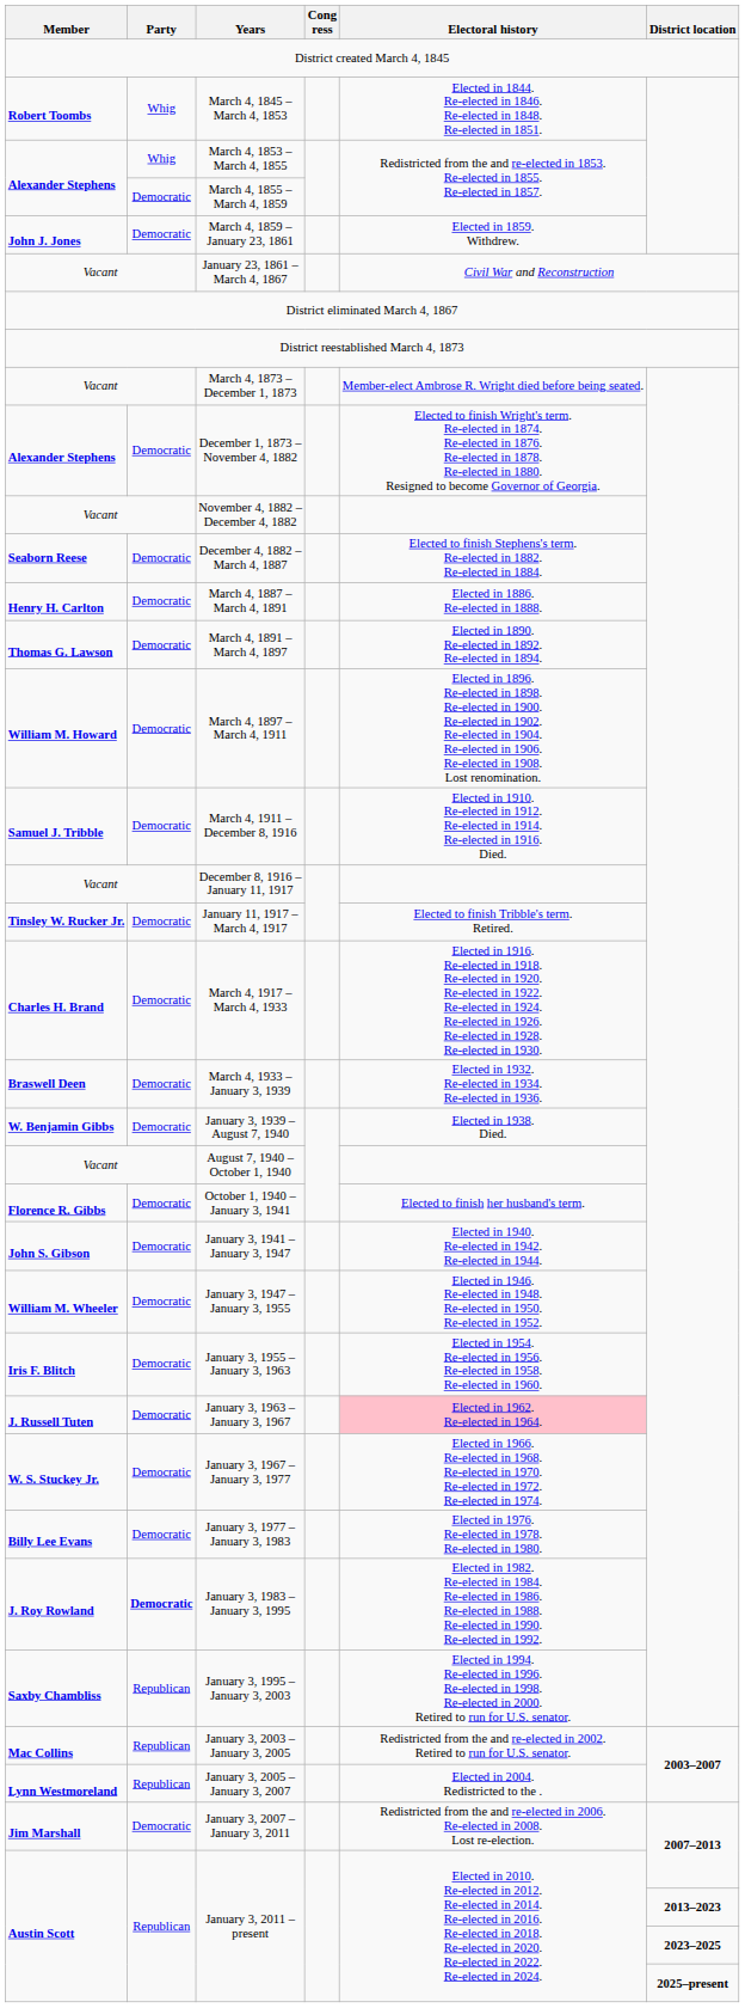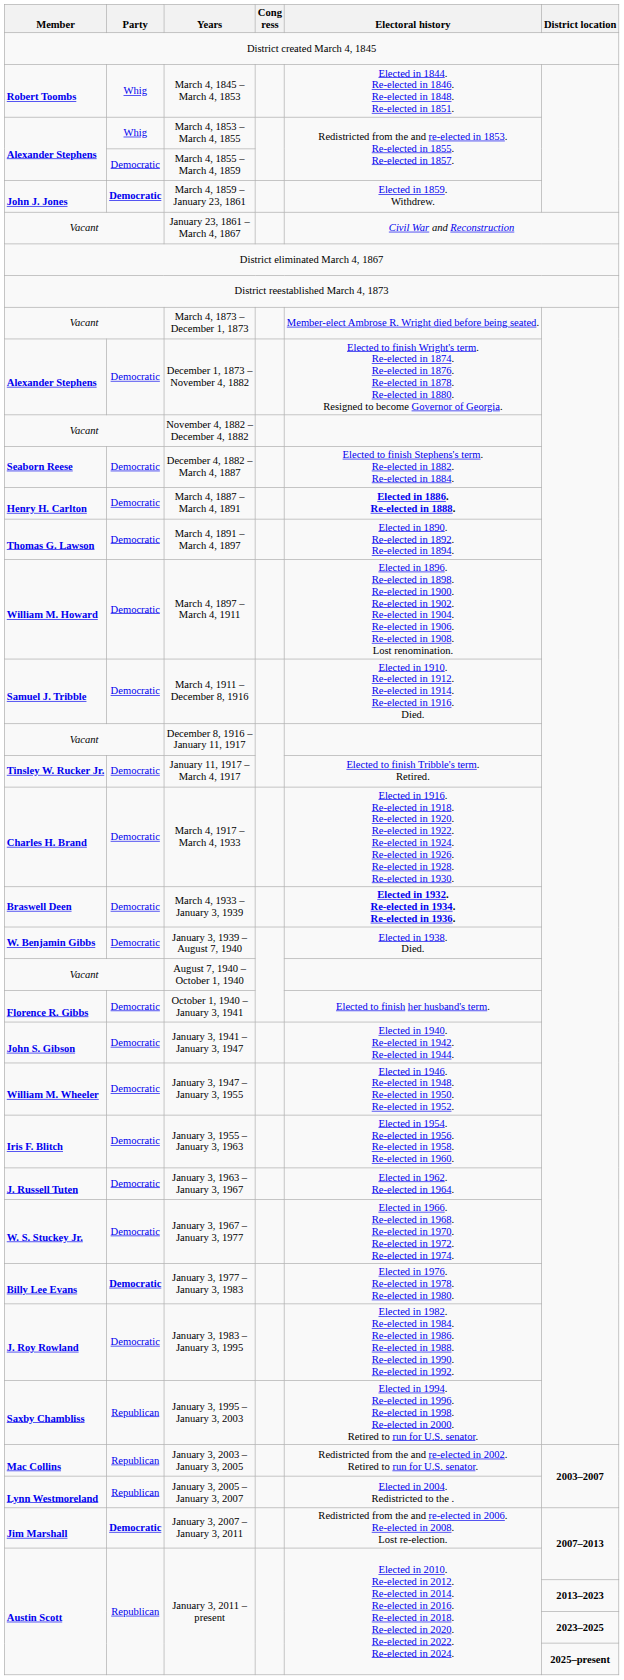March 4, 1859 – January 23, 1861 | Party: normal -> bold
March 4, 1887 – March 4, 1891 | Electoral history: normal -> bold
March 4, 1933 – January 3, 1939 | Electoral history: normal -> bold
January 3, 1963 – January 3, 1967 | Electoral history: pink background -> no background
January 3, 1977 – January 3, 1983 | Party: normal -> bold
January 3, 1983 – January 3, 1995 | Party: bold -> normal
January 3, 2007 – January 3, 2011 | Party: normal -> bold
